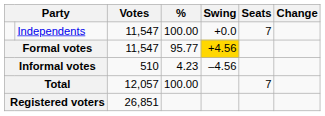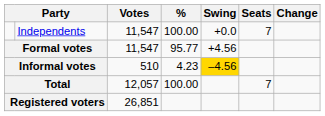Formal votes | Swing: gold background -> no background
Informal votes | Swing: no background -> gold background
